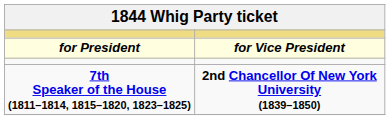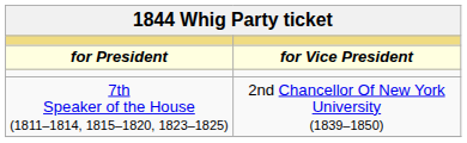7th Speaker of the House (1811–1814, 1815–1820, 1823–1825) | column 1: bold -> normal
7th Speaker of the House (1811–1814, 1815–1820, 1823–1825) | column 2: bold -> normal
